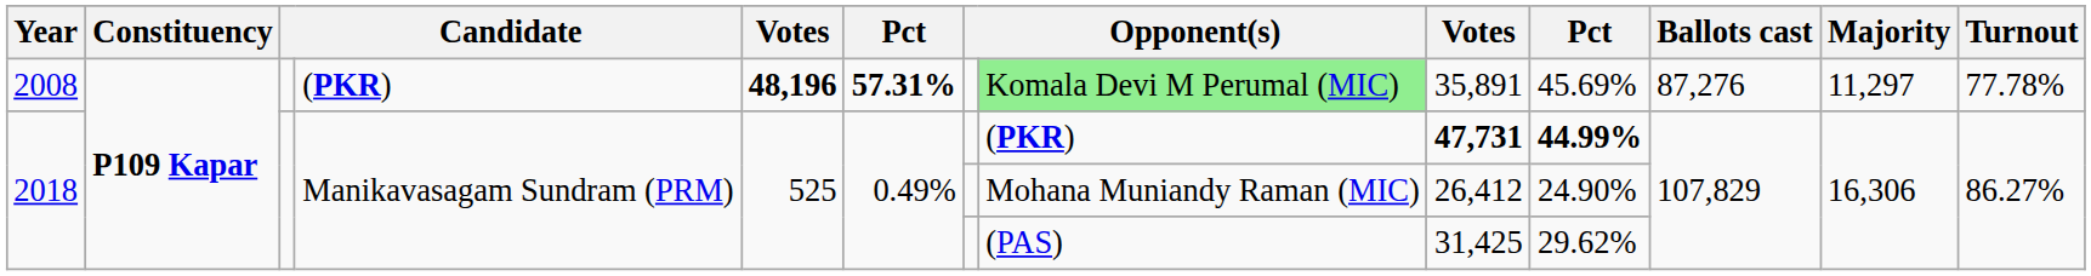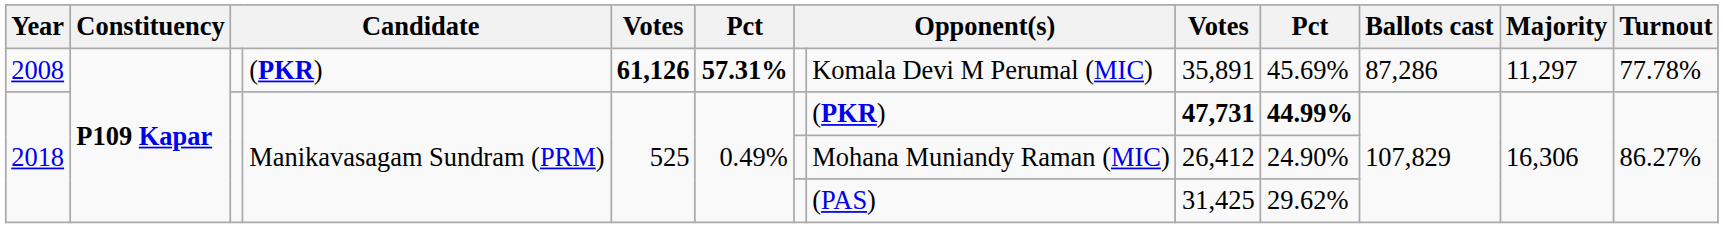2008 | column 5: 48,196 -> 61,126
2008 | column 8: lightgreen background -> no background
2008 | Ballots cast: 87,276 -> 87,286
